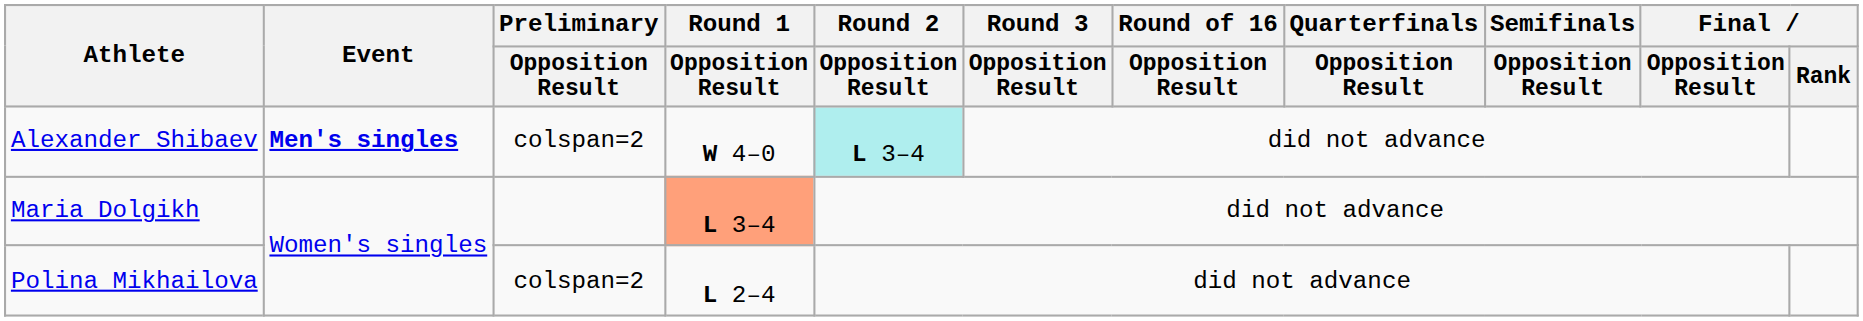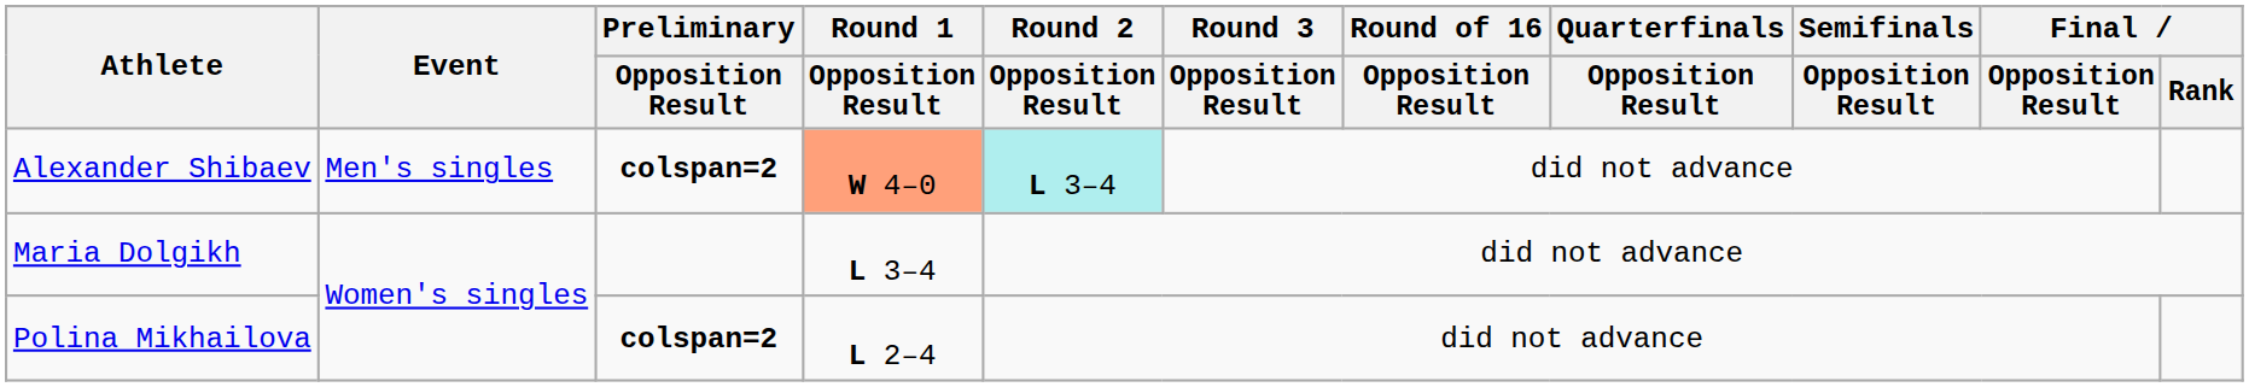Alexander Shibaev | Event: bold -> normal
Alexander Shibaev | Preliminary / Opposition Result: normal -> bold
Alexander Shibaev | Round 1 / Opposition Result: no background -> lightsalmon background
Maria Dolgikh | Round 1 / Opposition Result: lightsalmon background -> no background
Polina Mikhailova | Preliminary / Opposition Result: normal -> bold
